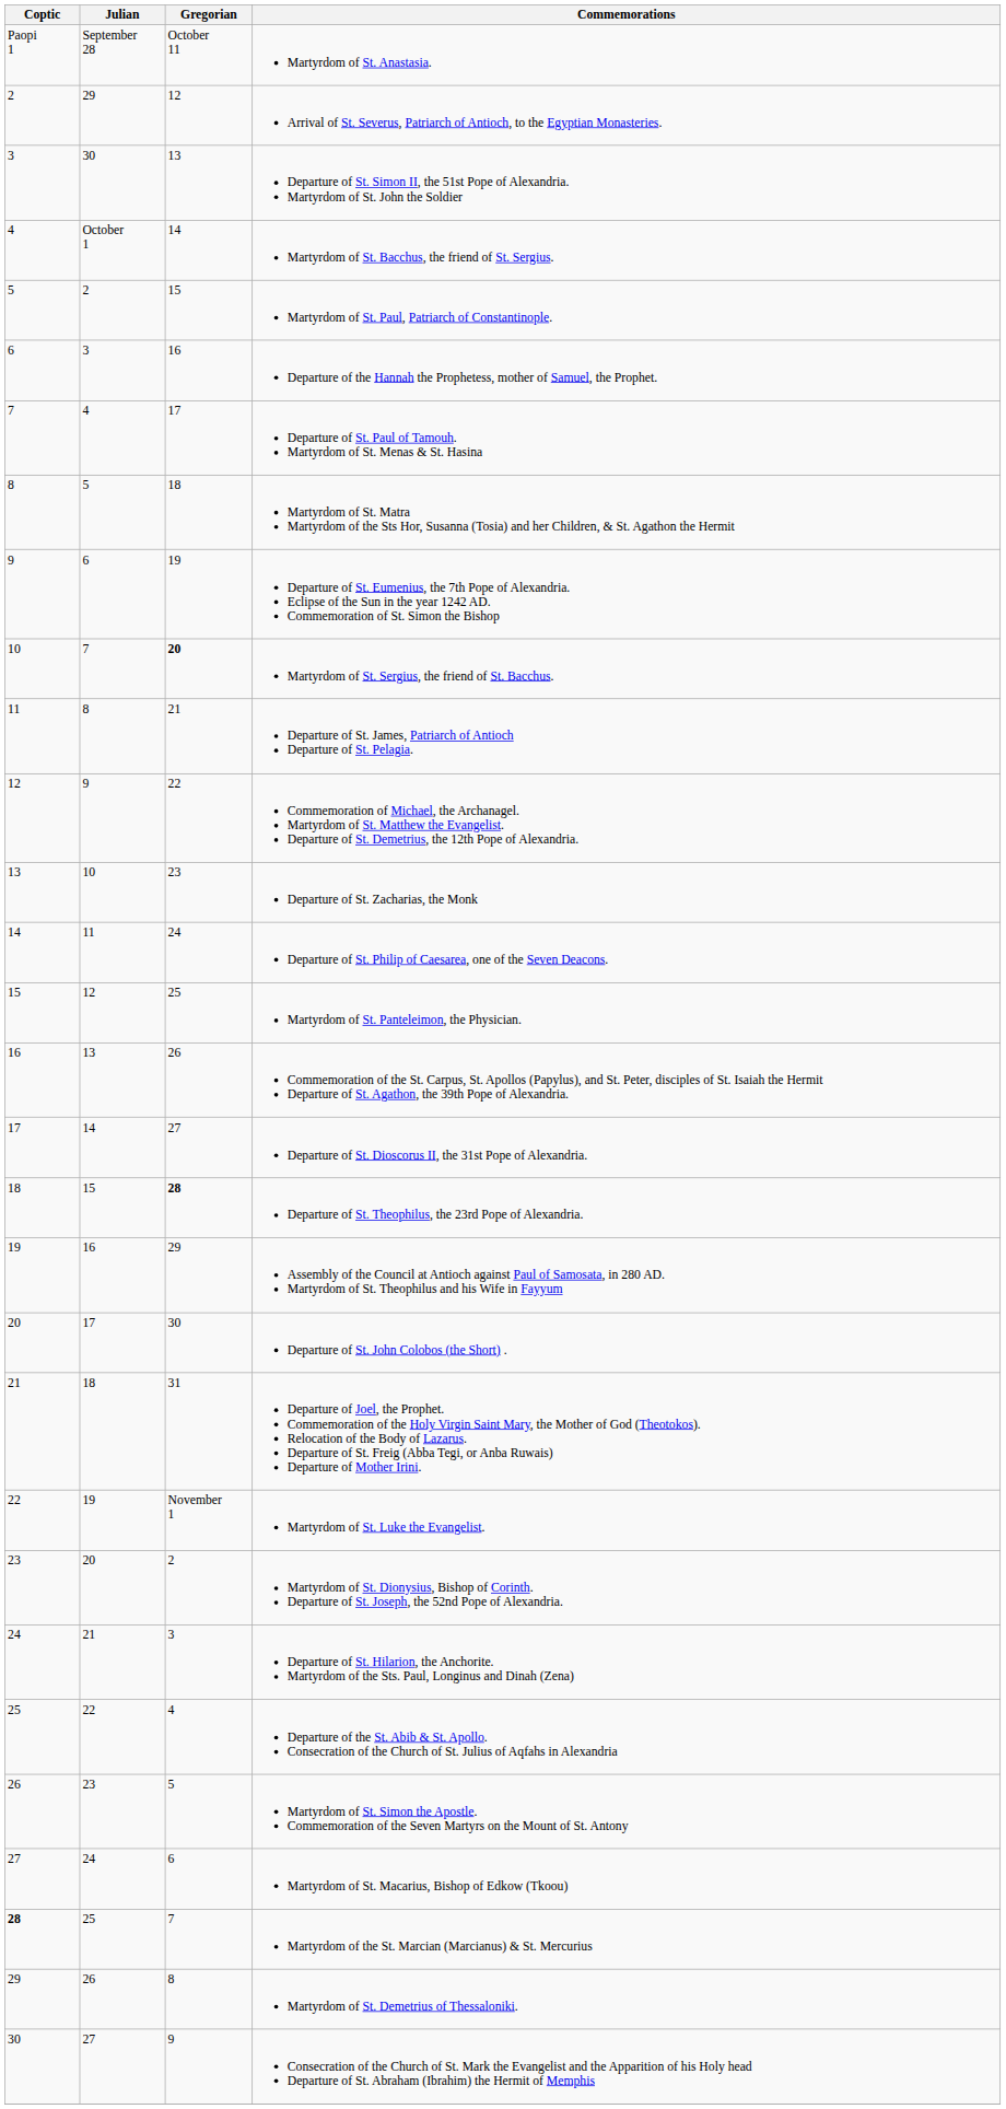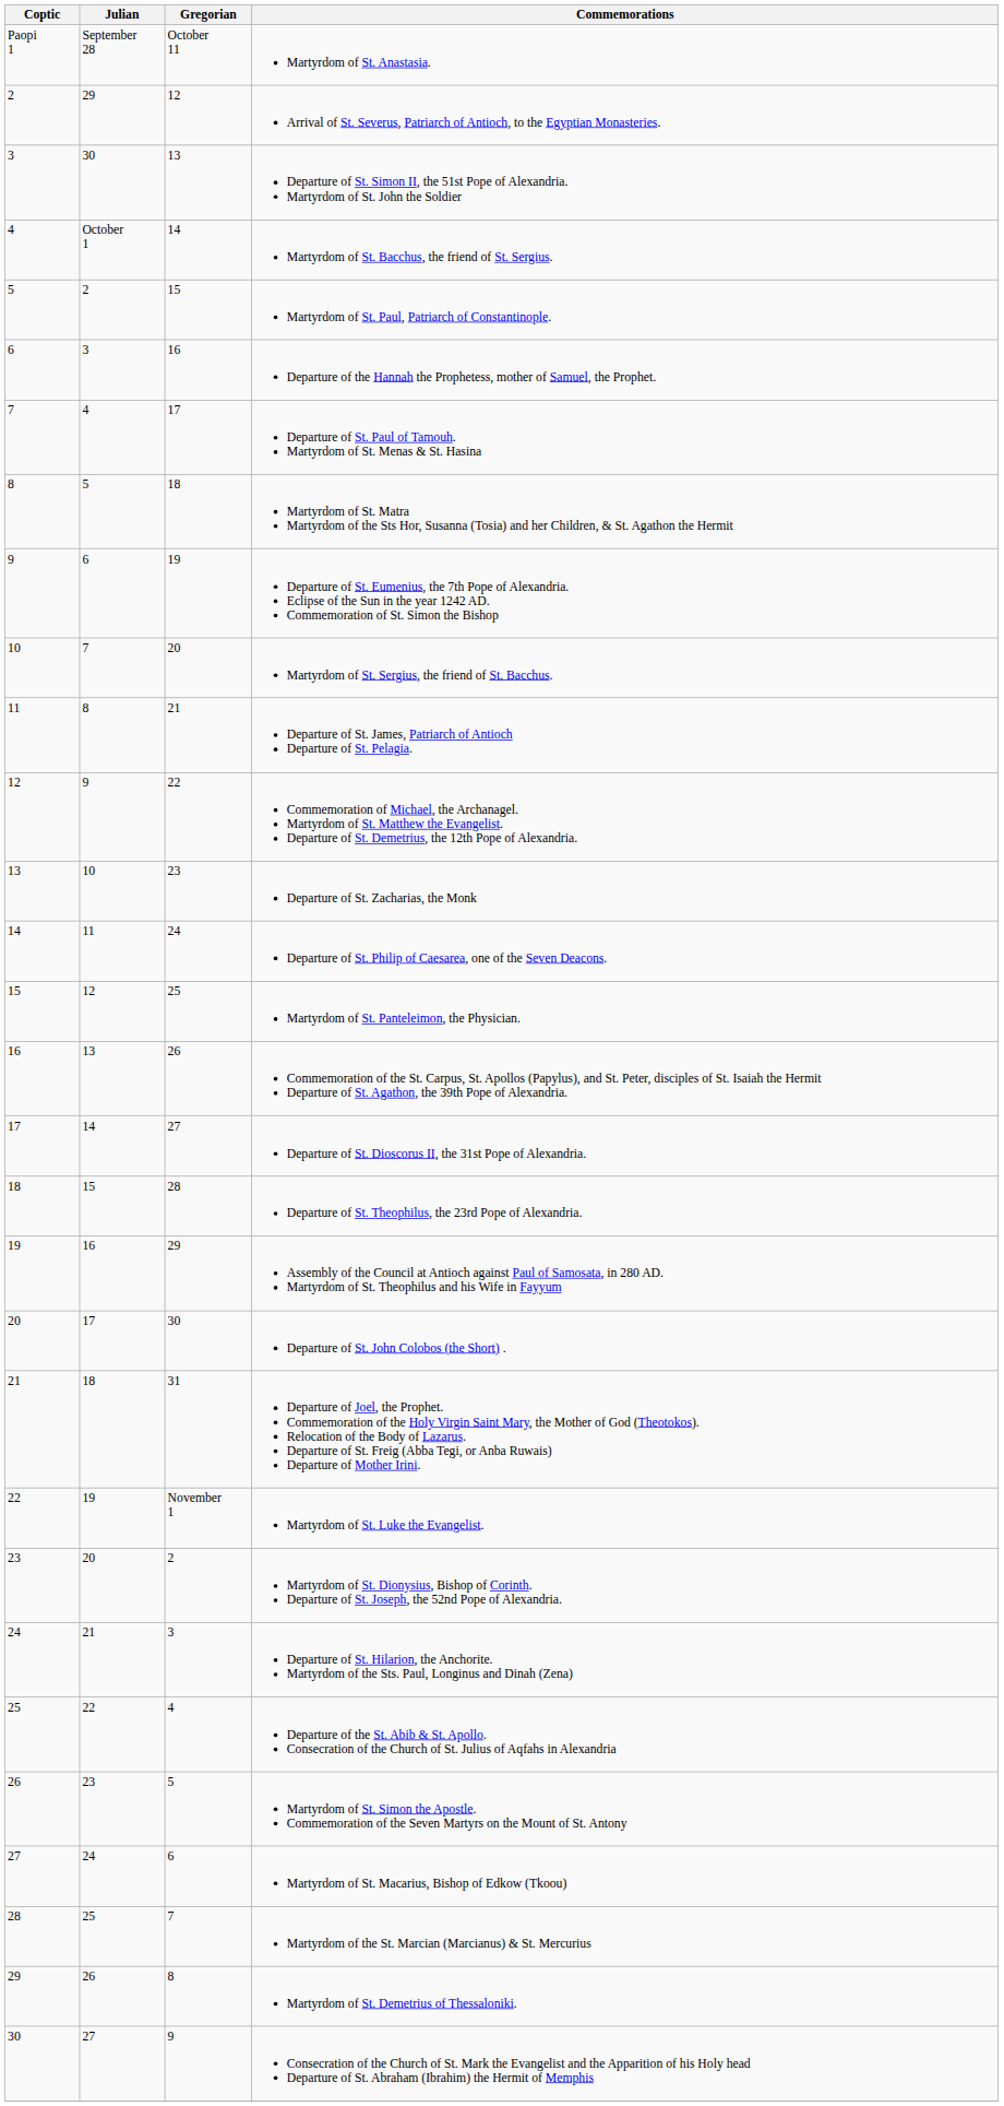Martyrdom of St. Sergius, the friend of St. Bacchus. | Gregorian: bold -> normal
Departure of St. Theophilus, the 23rd Pope of Alexandria. | Gregorian: bold -> normal
Martyrdom of the St. Marcian (Marcianus) & St. Mercurius | Coptic: bold -> normal
